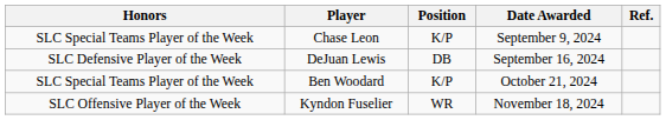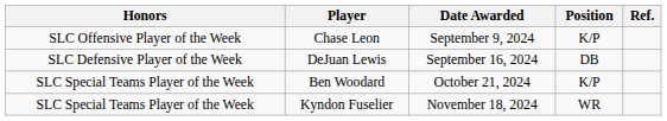columns swapped: Position <-> Date Awarded
Chase Leon | Honors: SLC Special Teams Player of the Week -> SLC Offensive Player of the Week
Kyndon Fuselier | Honors: SLC Offensive Player of the Week -> SLC Special Teams Player of the Week
